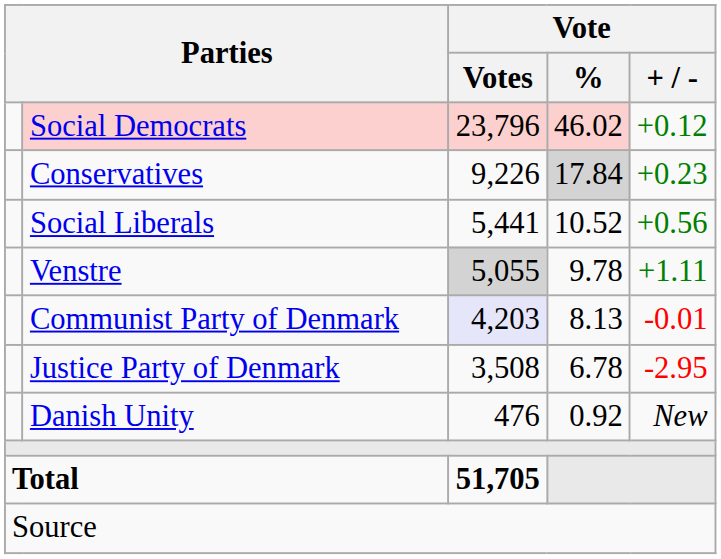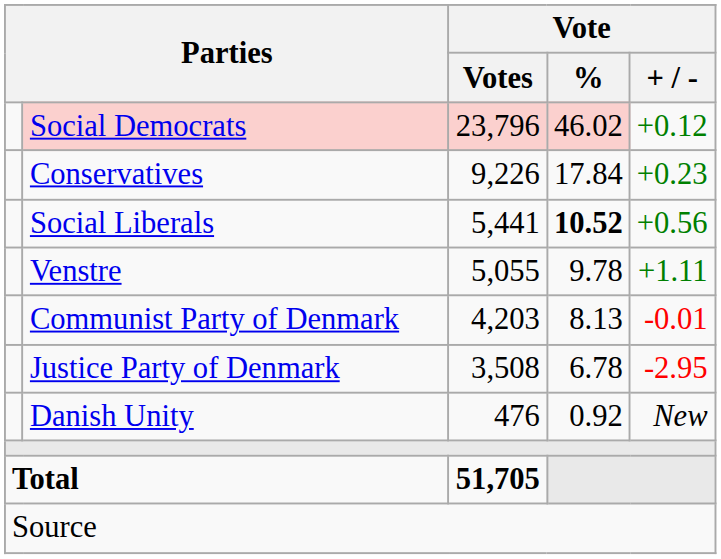Conservatives | Vote / %: lightgrey background -> no background
Social Liberals | Vote / %: normal -> bold
Venstre | Vote / Votes: lightgrey background -> no background
Communist Party of Denmark | Vote / Votes: lavender background -> no background
